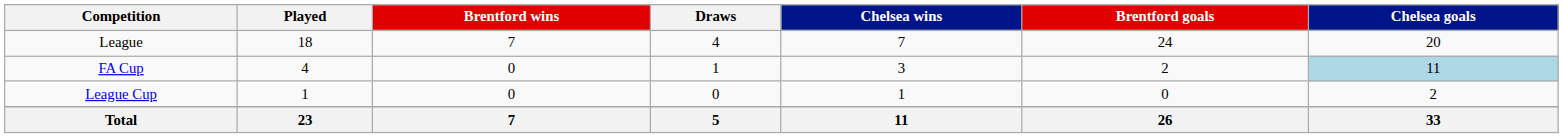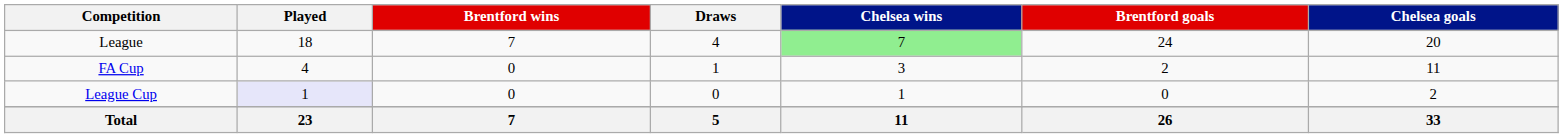League | Chelsea wins: no background -> lightgreen background
FA Cup | Chelsea goals: lightblue background -> no background
League Cup | Played: no background -> lavender background
